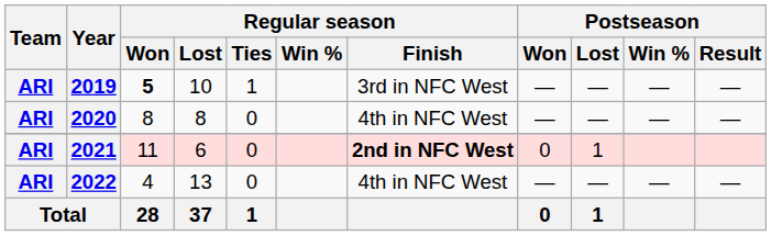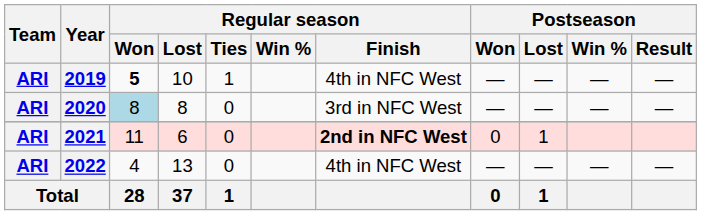2019 | Regular season / Finish: 3rd in NFC West -> 4th in NFC West
2020 | Regular season / Won: no background -> lightblue background
2020 | Regular season / Finish: 4th in NFC West -> 3rd in NFC West
